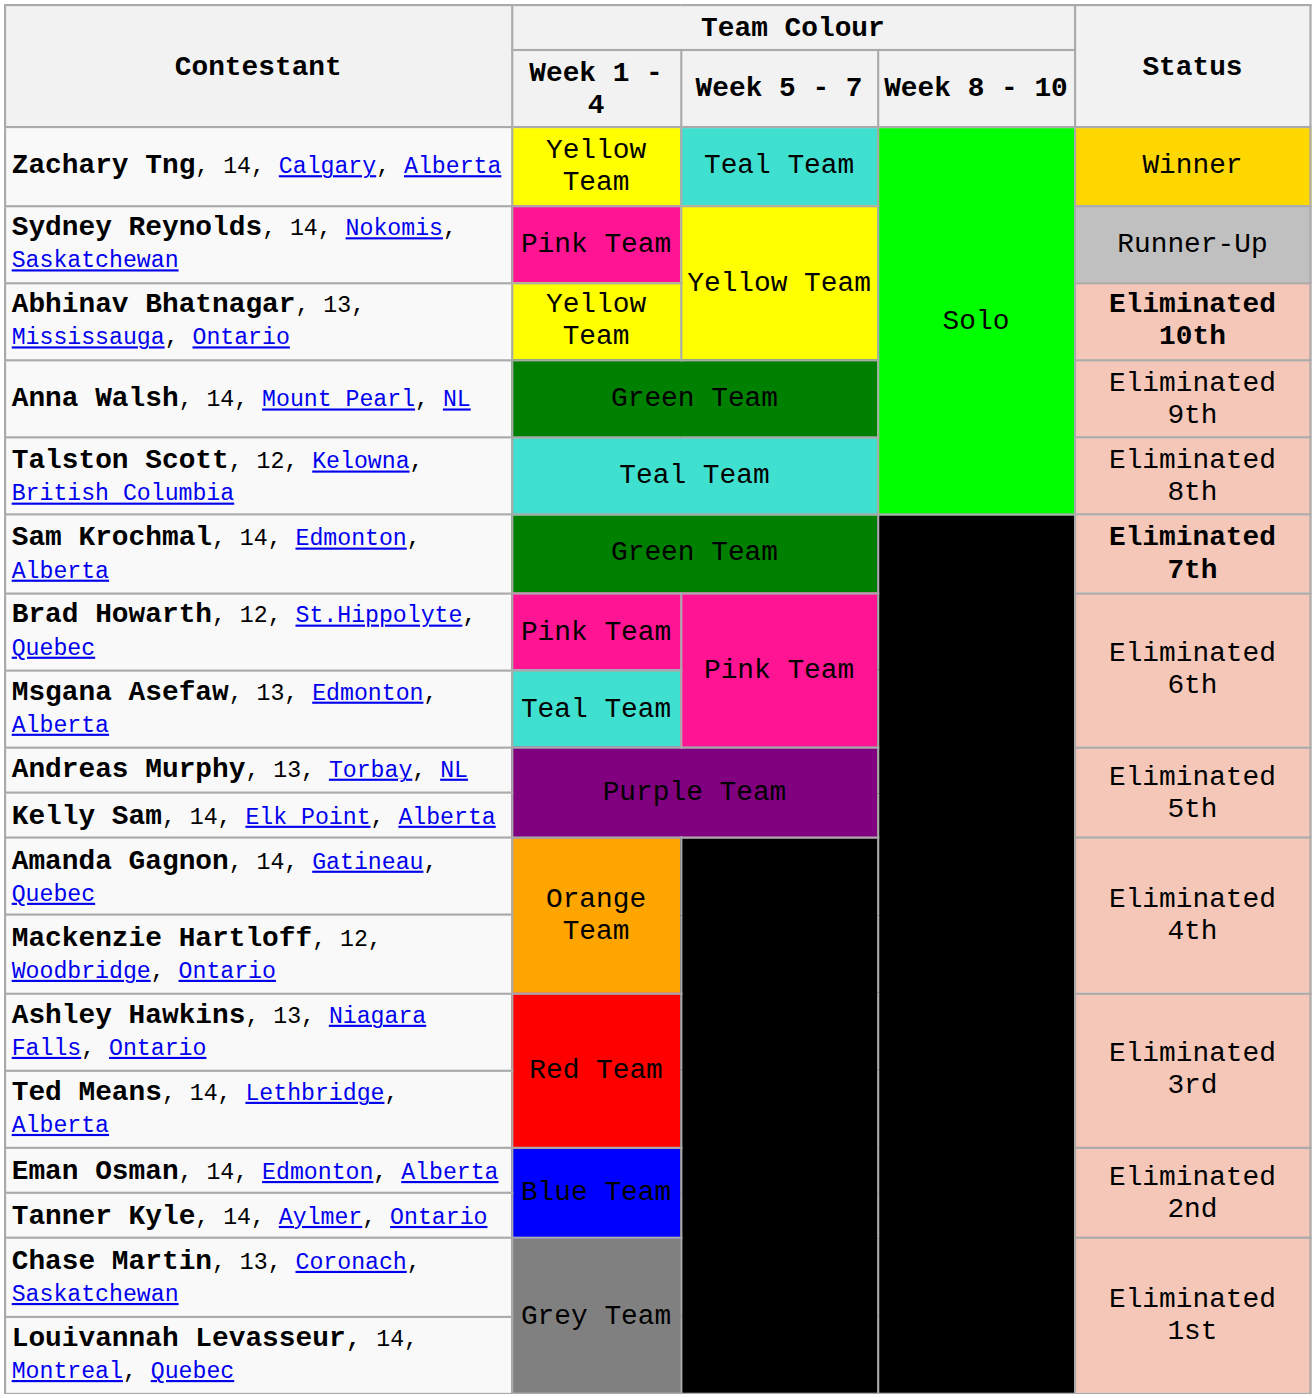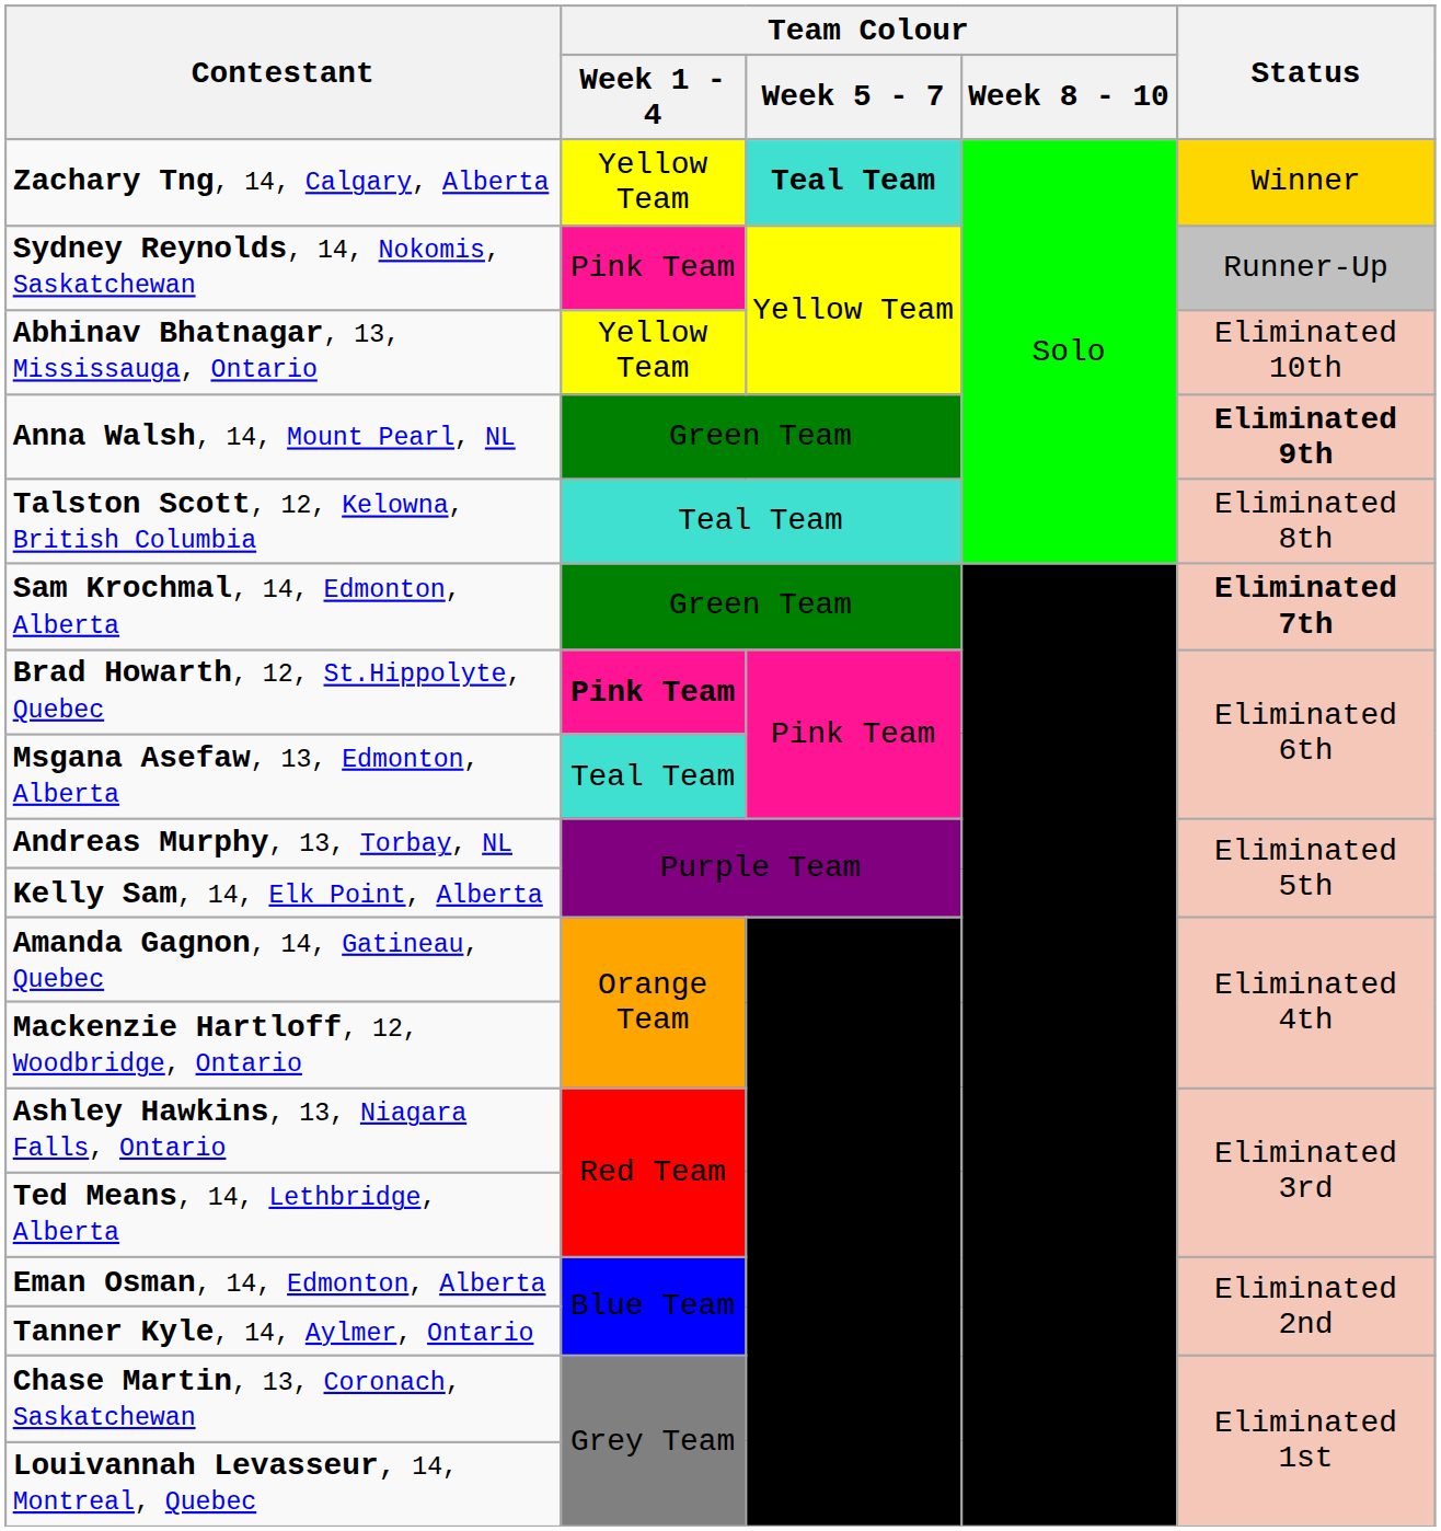Zachary Tng, 14, Calgary, Alberta | Team Colour / Week 5 - 7: normal -> bold
Abhinav Bhatnagar, 13, Mississauga, Ontario | Status: bold -> normal
Anna Walsh, 14, Mount Pearl, NL | Status: normal -> bold
Brad Howarth, 12, St.Hippolyte, Quebec | Team Colour / Week 1 - 4: normal -> bold
